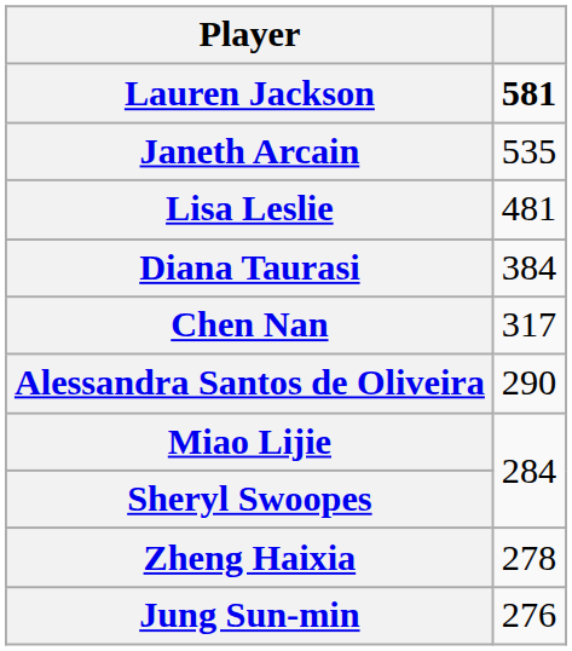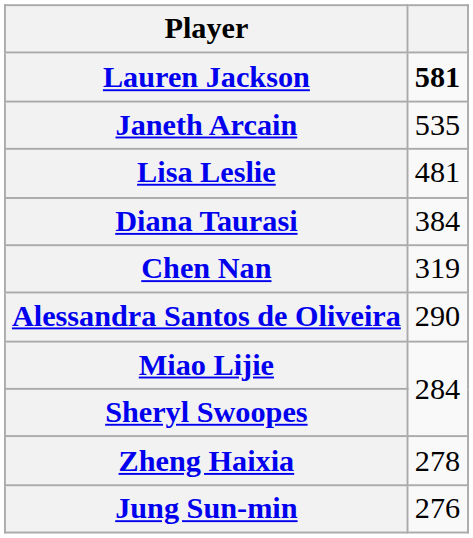Chen Nan | column 2: 317 -> 319
